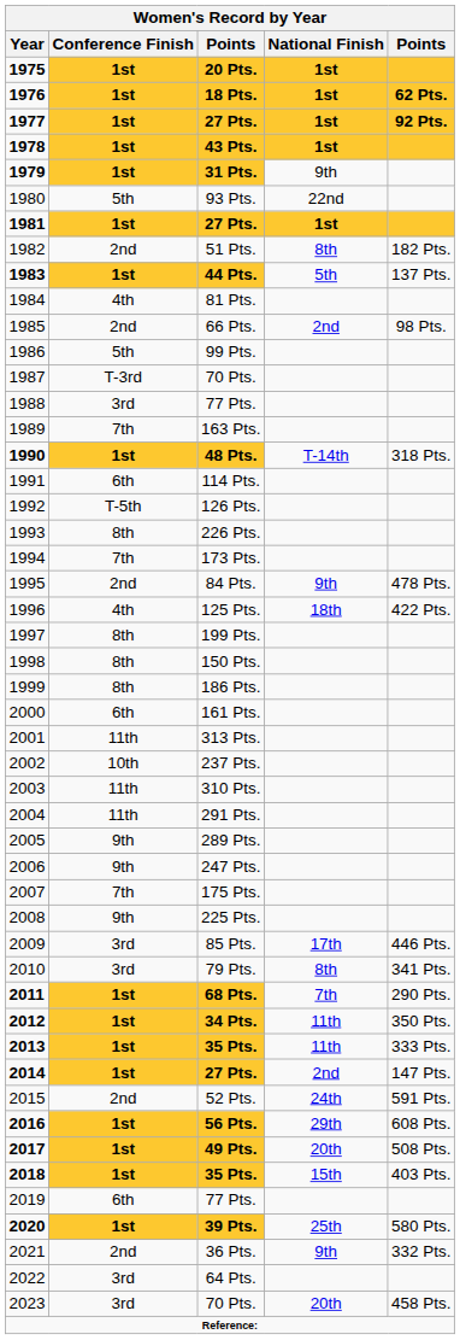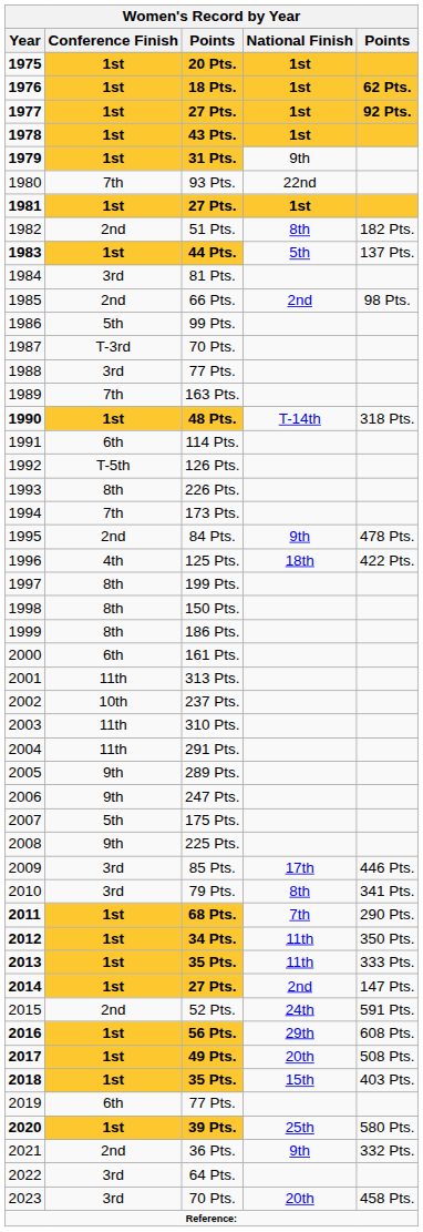93 Pts. | Conference Finish: 5th -> 7th
81 Pts. | Conference Finish: 4th -> 3rd
175 Pts. | Conference Finish: 7th -> 5th
